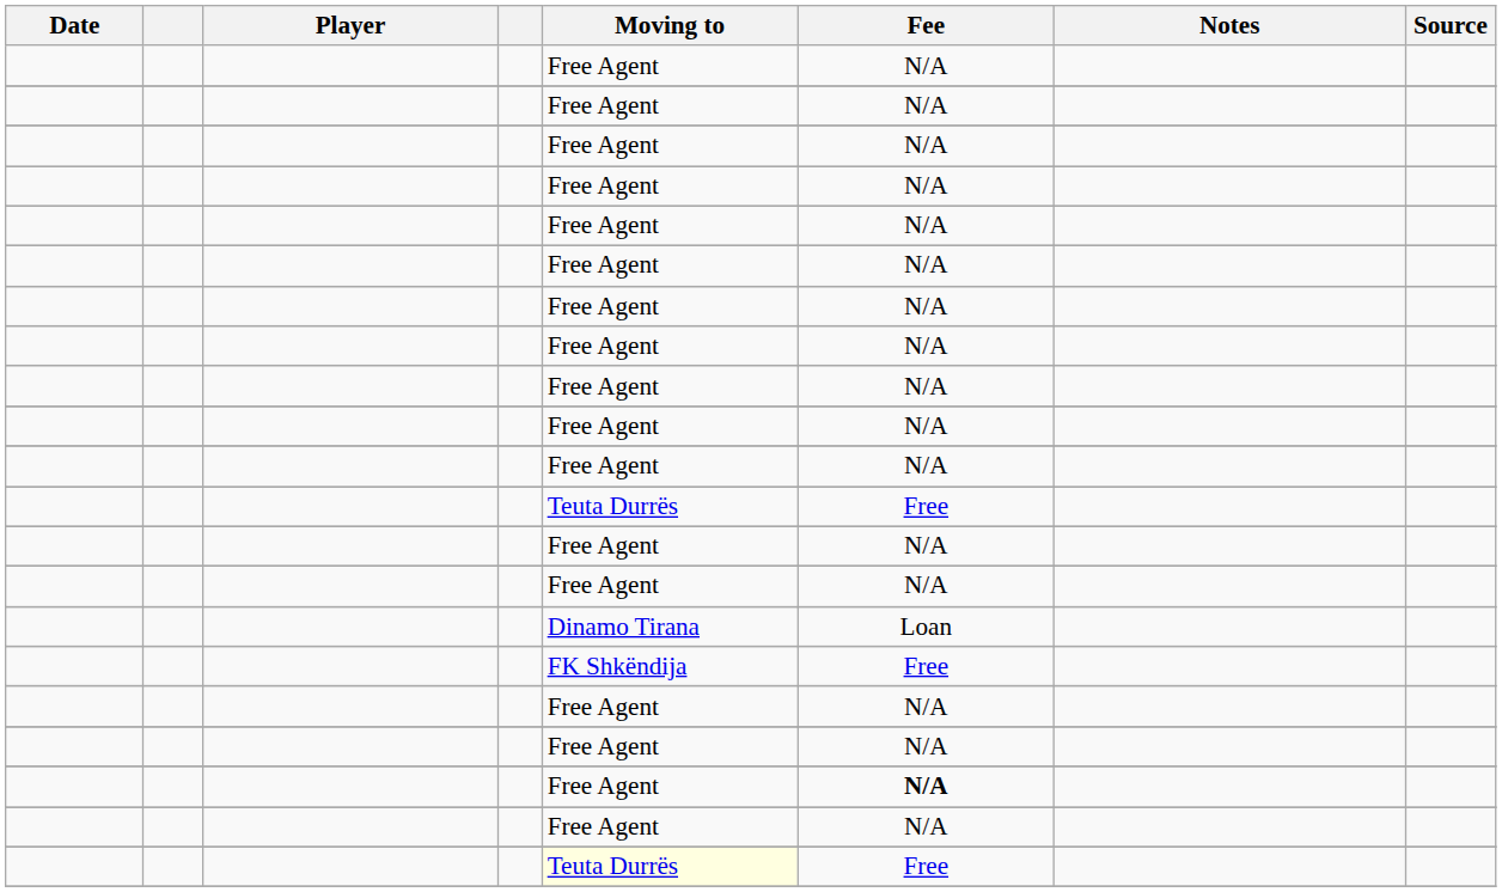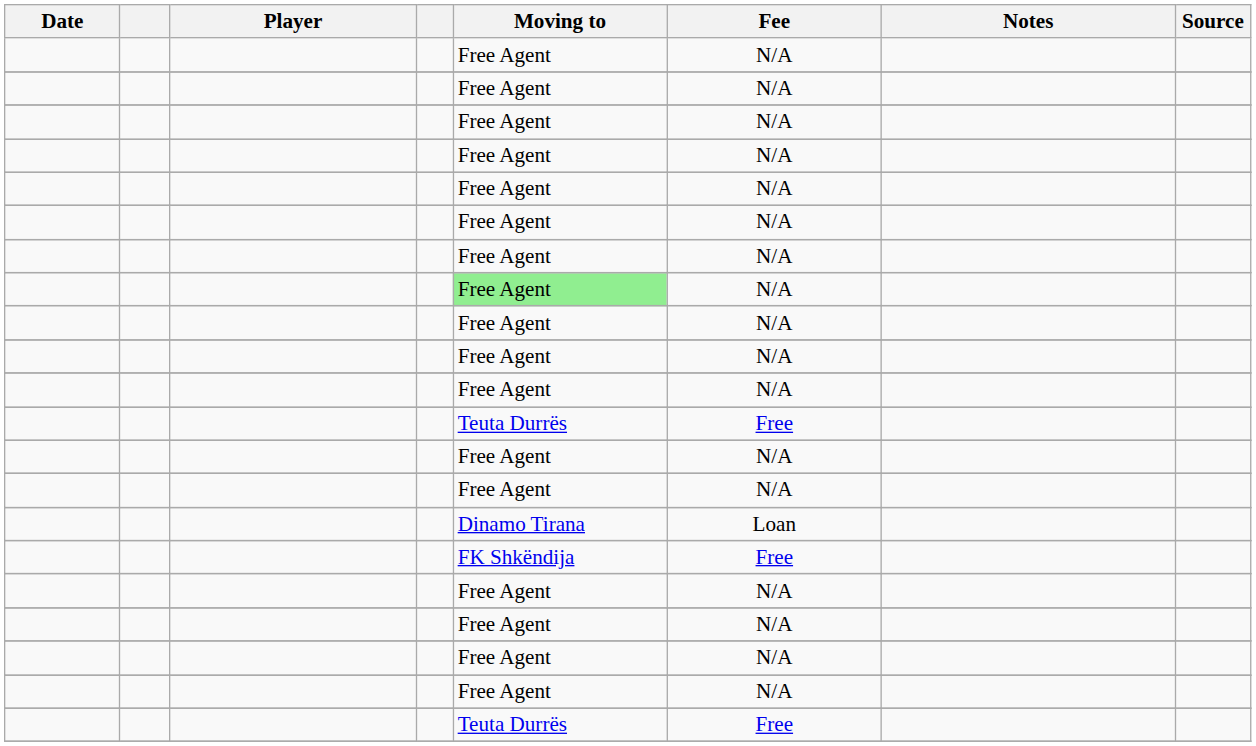row 9 | Moving to: no background -> lightgreen background
row 20 | Fee: bold -> normal
row 22 | Moving to: lightyellow background -> no background
